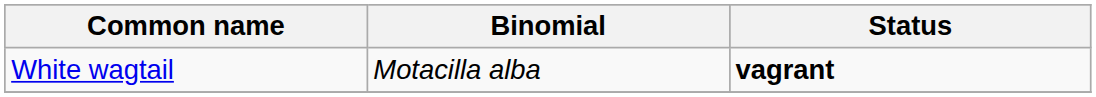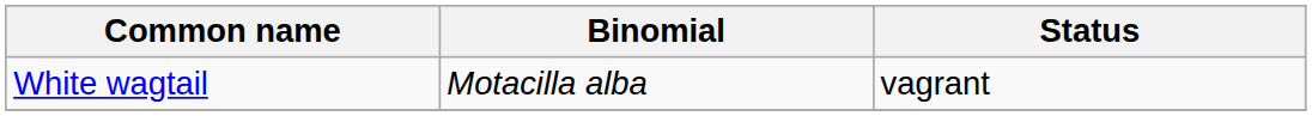White wagtail | Status: bold -> normal
